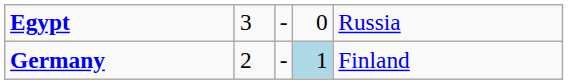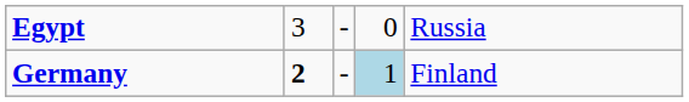Germany | column 2: normal -> bold
